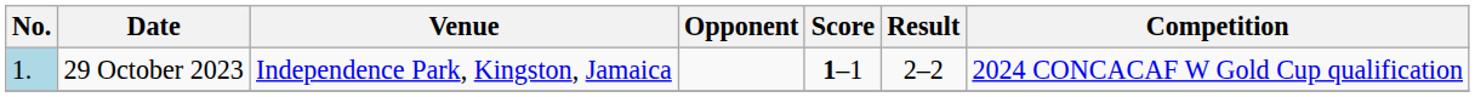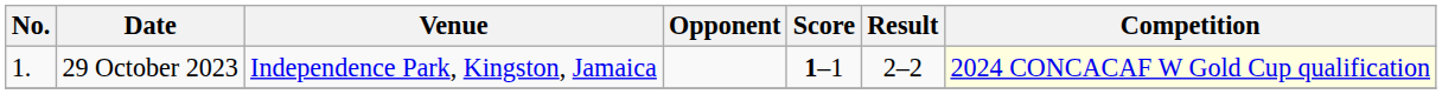29 October 2023 | No.: lightblue background -> no background
29 October 2023 | Competition: no background -> lightyellow background
